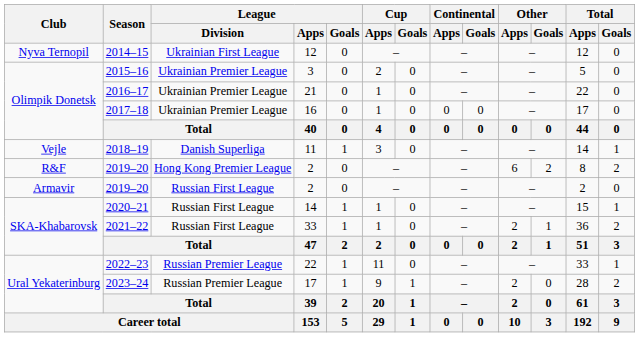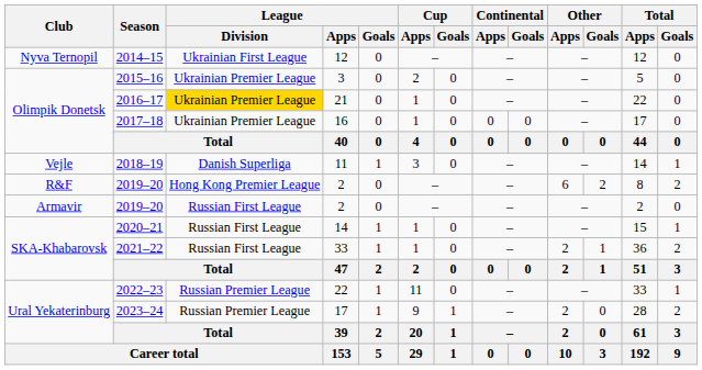2016–17 | League / Division: no background -> gold background
